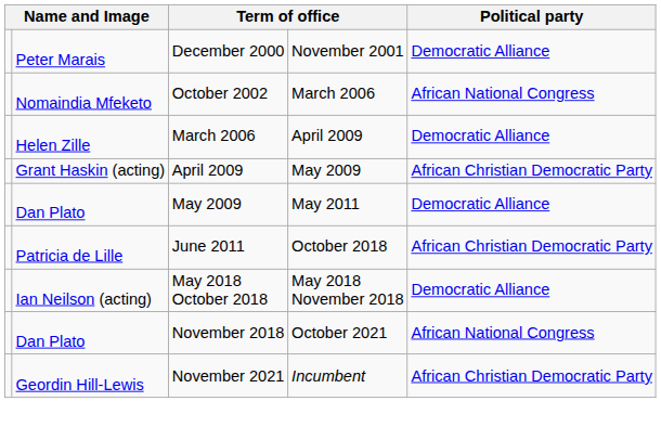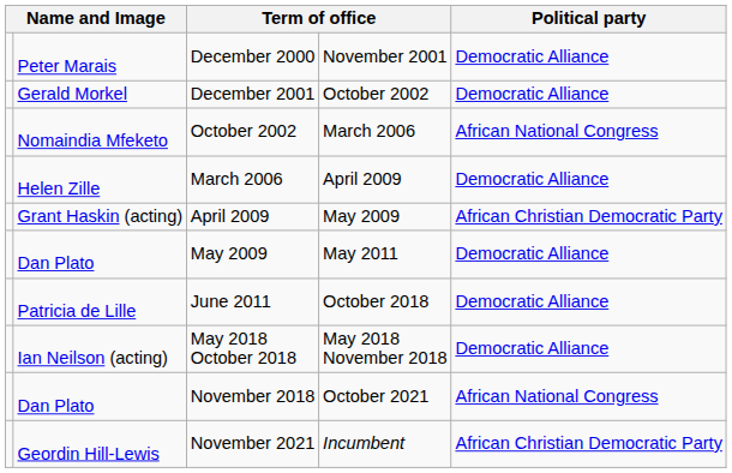+ row: Gerald Morkel | December 2001 | October 2002 | Democratic Alliance
June 2011 | Political party: African Christian Democratic Party -> Democratic Alliance
